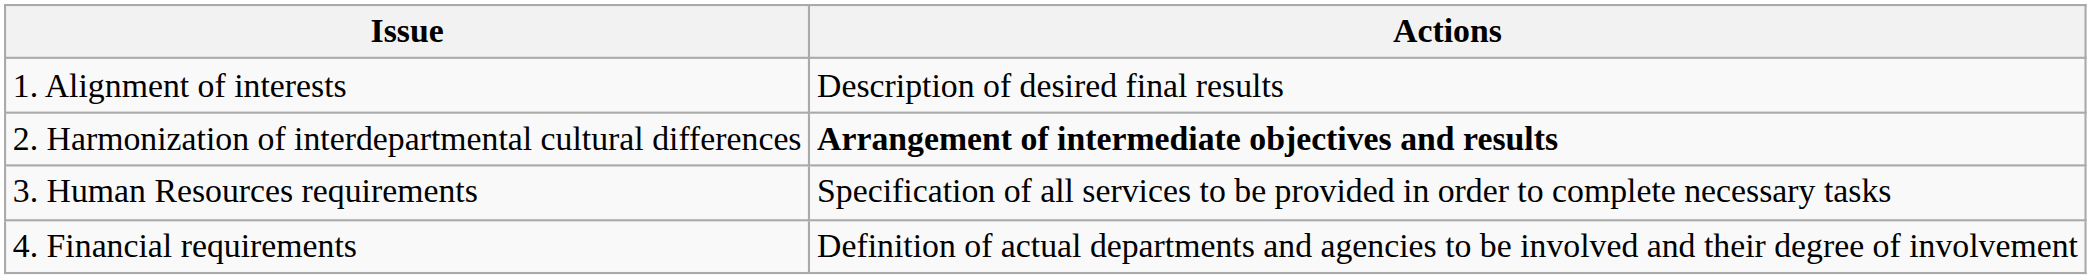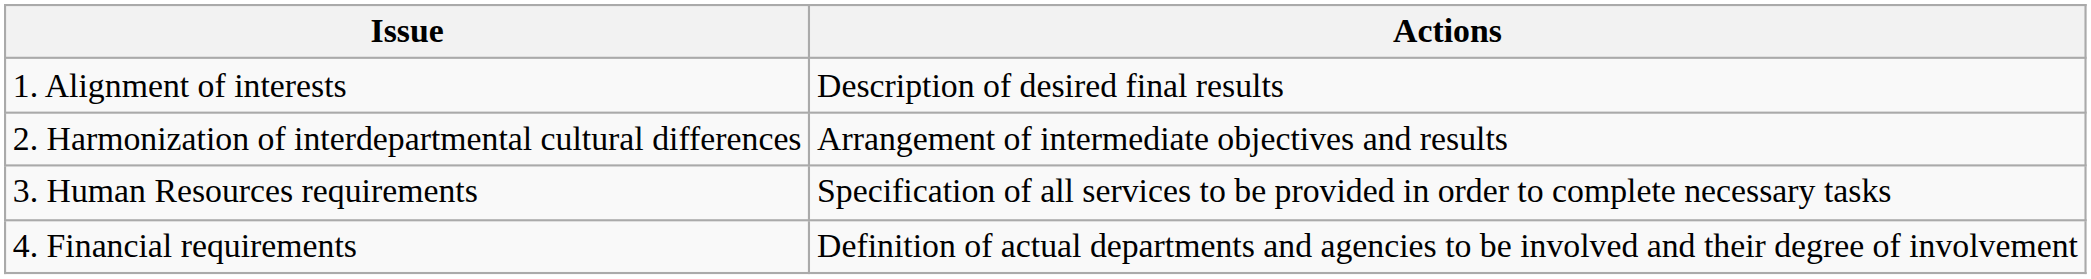2. Harmonization of interdepartmental cultural differences | Actions: bold -> normal
